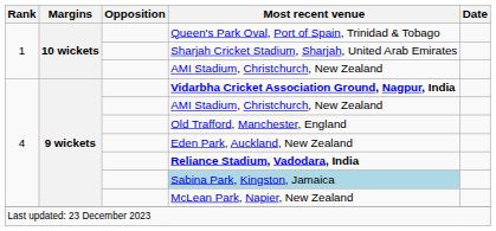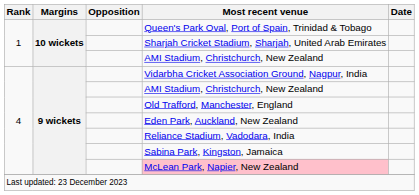Vidarbha Cricket Association Ground, Nagpur, India | Most recent venue: bold -> normal
Reliance Stadium, Vadodara, India | Most recent venue: bold -> normal
Sabina Park, Kingston, Jamaica | Most recent venue: lightblue background -> no background
McLean Park, Napier, New Zealand | Most recent venue: no background -> pink background
